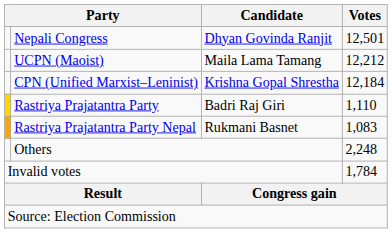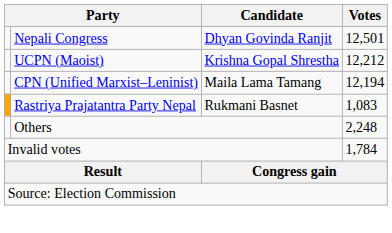UCPN (Maoist) | Candidate: Maila Lama Tamang -> Krishna Gopal Shrestha
CPN (Unified Marxist–Leninist) | Candidate: Krishna Gopal Shrestha -> Maila Lama Tamang
CPN (Unified Marxist–Leninist) | Votes: 12,184 -> 12,194
- row: Rastriya Prajatantra Party | Badri Raj Giri | 1,110
